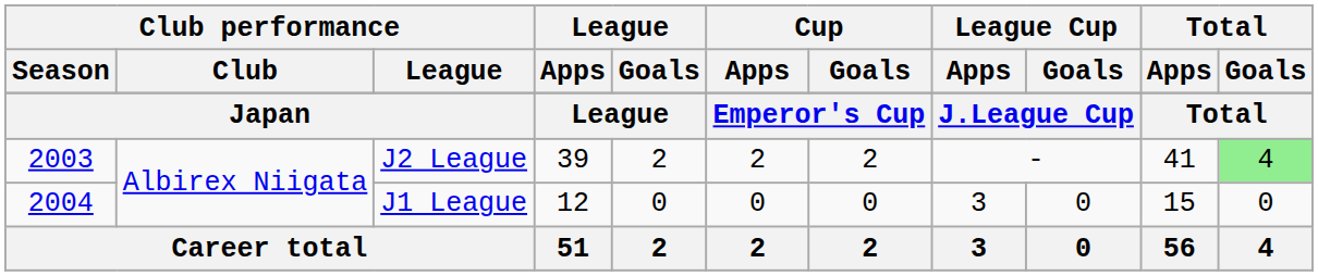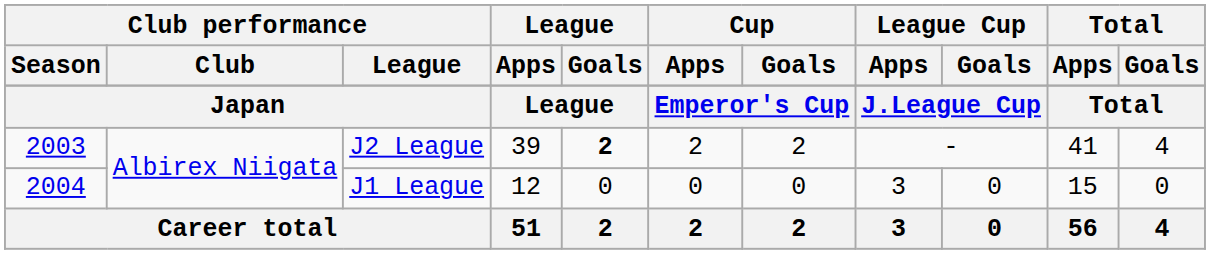J2 League | League / Goals: normal -> bold
J2 League | Total / Goals: lightgreen background -> no background
